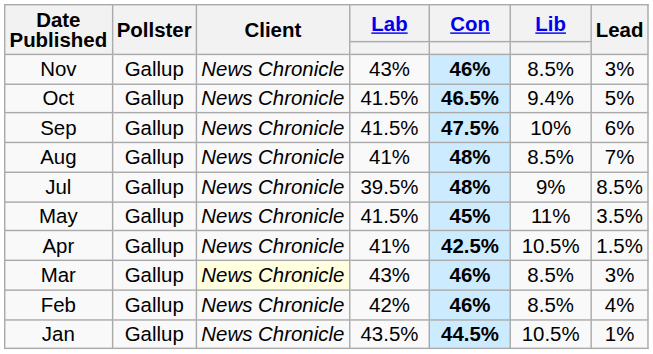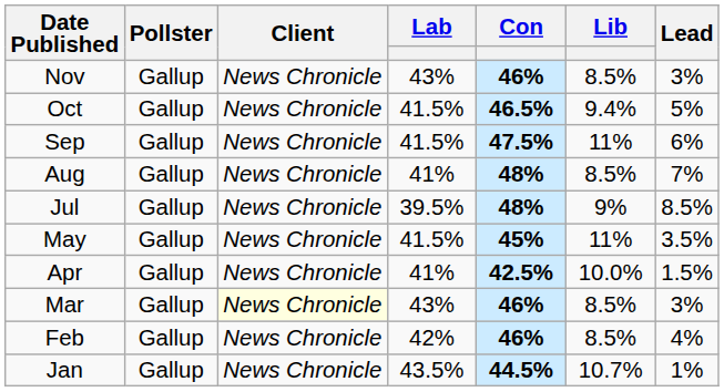Sep | Lib: 10% -> 11%
Apr | Lib: 10.5% -> 10.0%
Jan | Lib: 10.5% -> 10.7%
